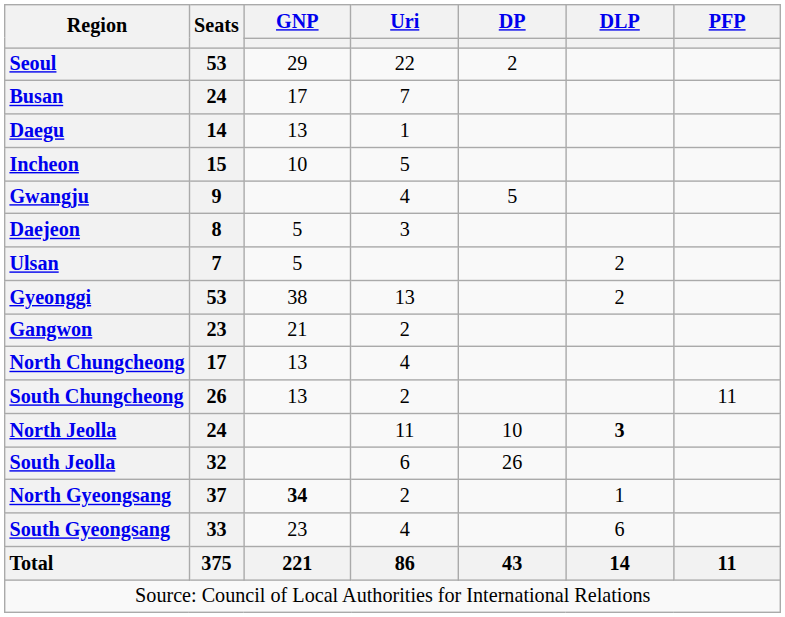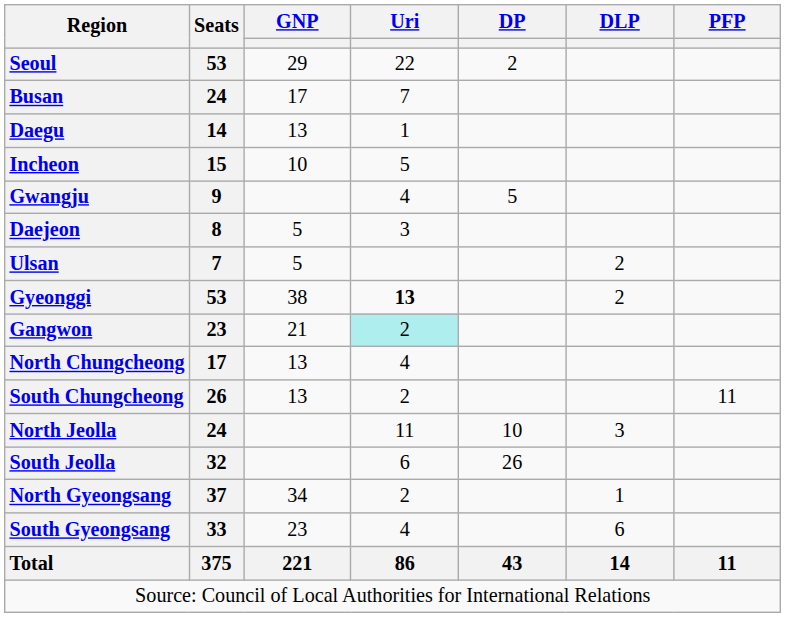Gyeonggi | Uri: normal -> bold
Gangwon | Uri: no background -> paleturquoise background
North Jeolla | DLP: bold -> normal
North Gyeongsang | GNP: bold -> normal
